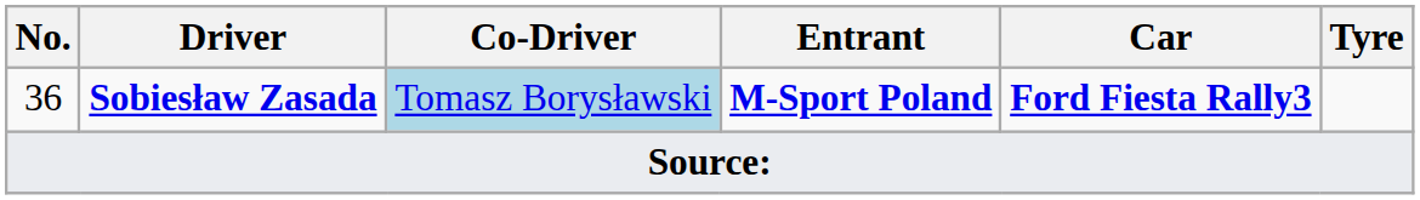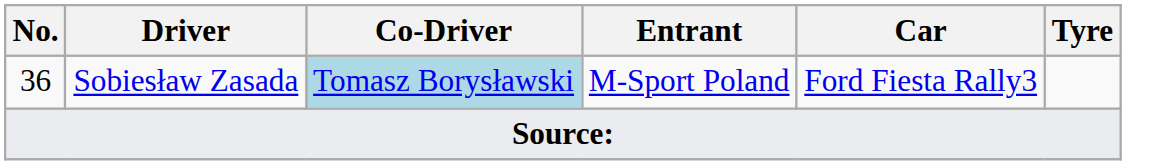36 | Driver: bold -> normal
36 | Entrant: bold -> normal
36 | Car: bold -> normal
